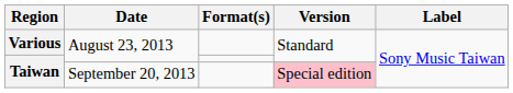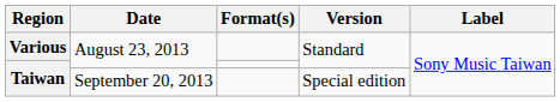Taiwan / September 20, 2013 | Version: pink background -> no background
